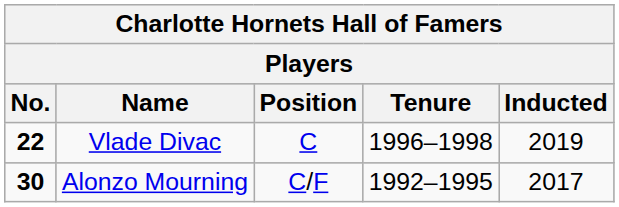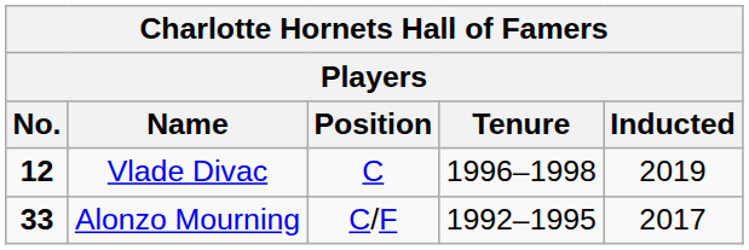Vlade Divac | No.: 22 -> 12
Alonzo Mourning | No.: 30 -> 33
